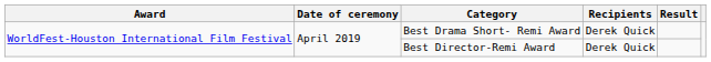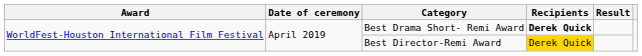Best Drama Short- Remi Award | Recipients: normal -> bold
Best Director-Remi Award | Recipients: no background -> gold background
